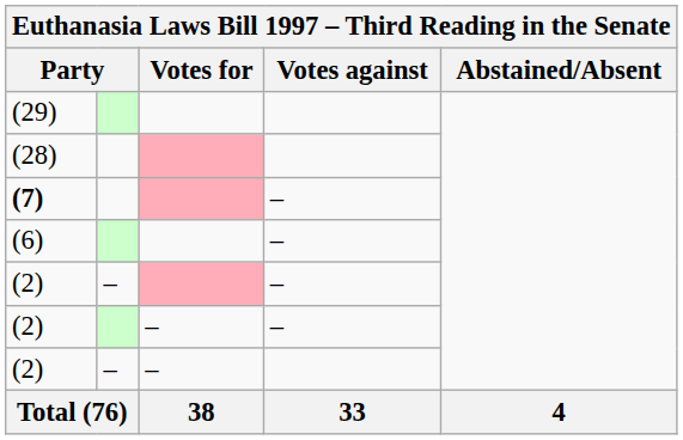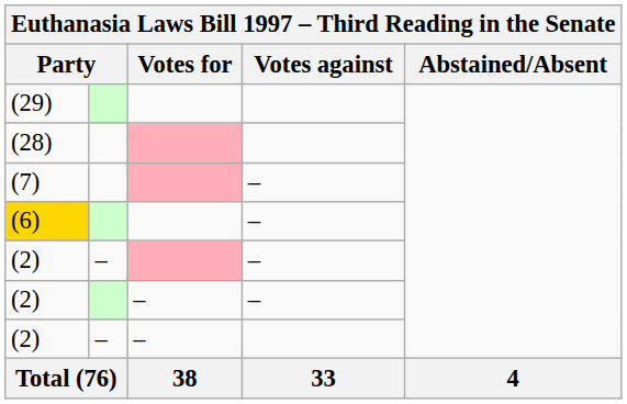(7) | column 1: bold -> normal
(6) | column 1: no background -> gold background
